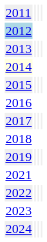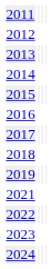2012 | column 1: lightblue background -> no background
2014 | column 1: lightyellow background -> no background
